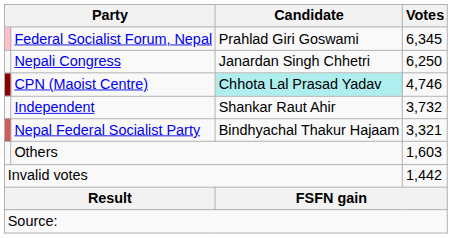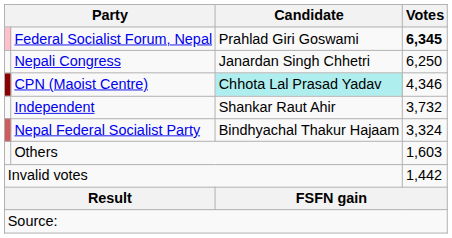Federal Socialist Forum, Nepal | Votes: normal -> bold
CPN (Maoist Centre) | Votes: 4,746 -> 4,346
Nepal Federal Socialist Party | Votes: 3,321 -> 3,324
